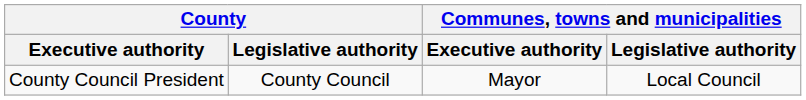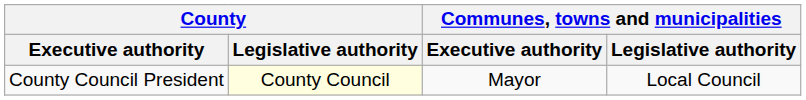County Council President | County / Legislative authority: no background -> lightyellow background
